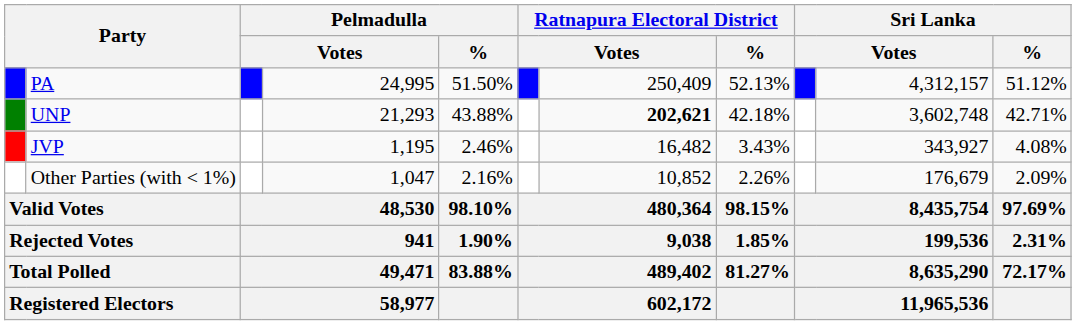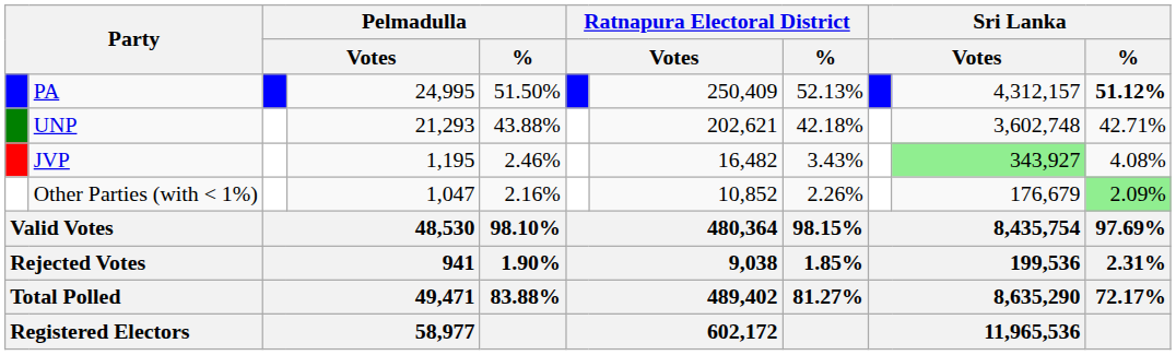PA | Sri Lanka / %: normal -> bold
UNP | column 7: bold -> normal
JVP | column 10: no background -> lightgreen background
Other Parties (with < 1%) | Sri Lanka / %: no background -> lightgreen background
